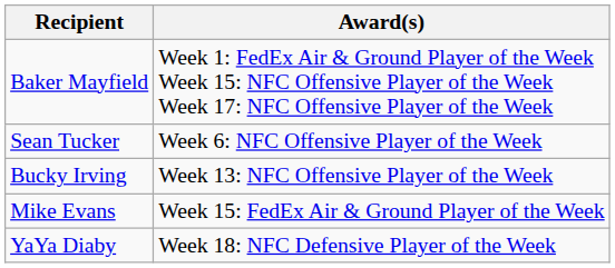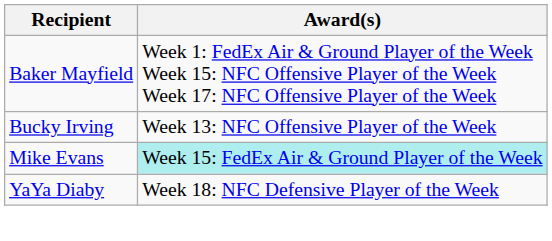- row: Sean Tucker | Week 6: NFC Offensive Player of the Week
Mike Evans | Award(s): no background -> paleturquoise background
